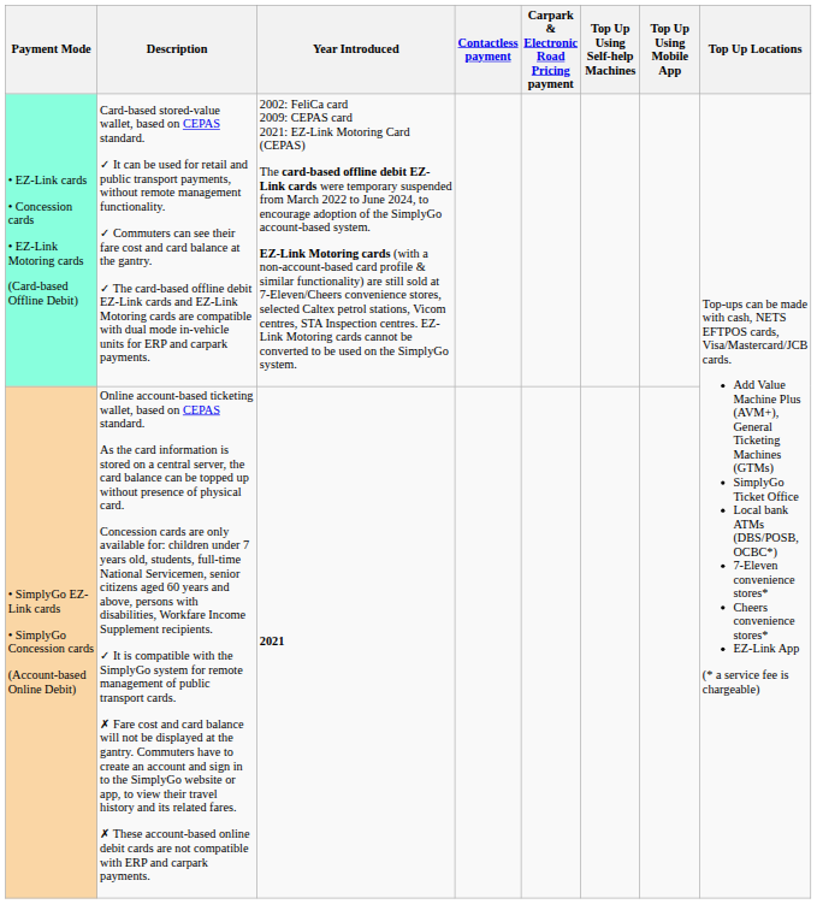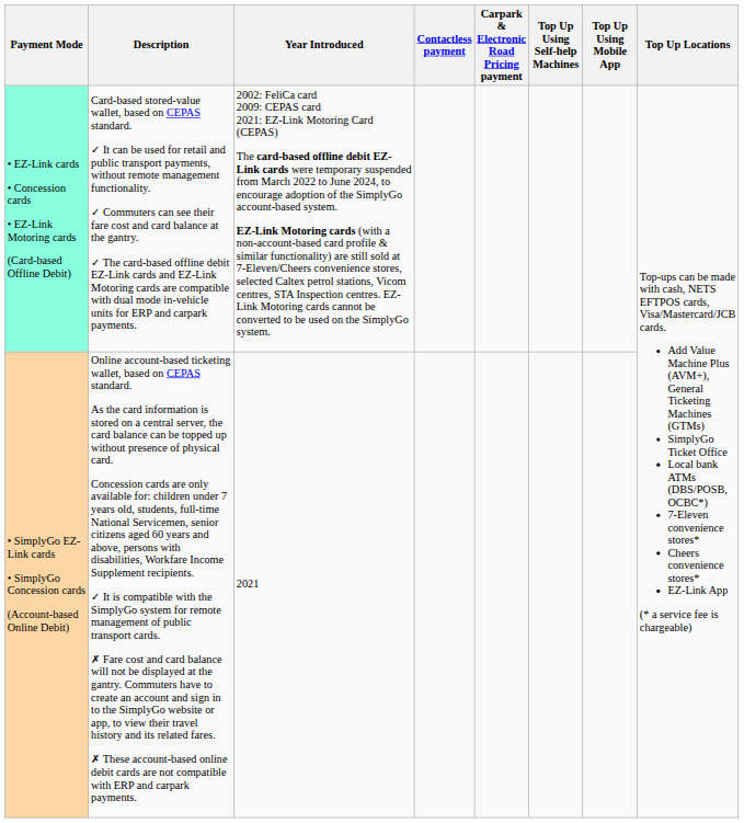row 3 | Year Introduced: bold -> normal
